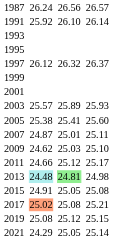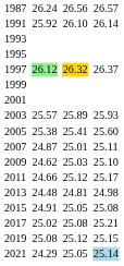1997 | column 2: no background -> lightgreen background
1997 | column 3: no background -> gold background
2013 | column 2: paleturquoise background -> no background
2013 | column 3: lightgreen background -> no background
2017 | column 2: lightsalmon background -> no background
2021 | column 4: no background -> lightblue background
